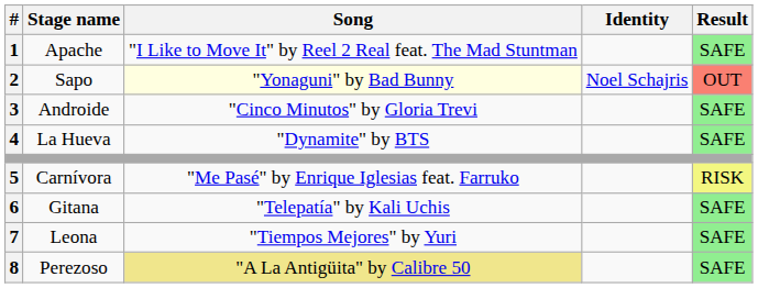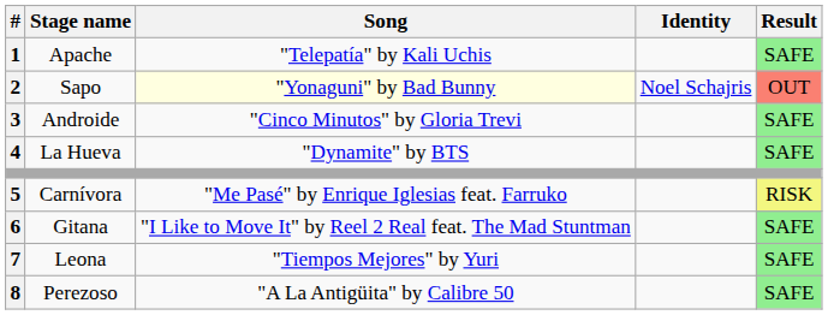Apache | Song: "I Like to Move It" by Reel 2 Real feat. The Mad Stuntman -> "Telepatía" by Kali Uchis
Gitana | Song: "Telepatía" by Kali Uchis -> "I Like to Move It" by Reel 2 Real feat. The Mad Stuntman
Perezoso | Song: khaki background -> no background
